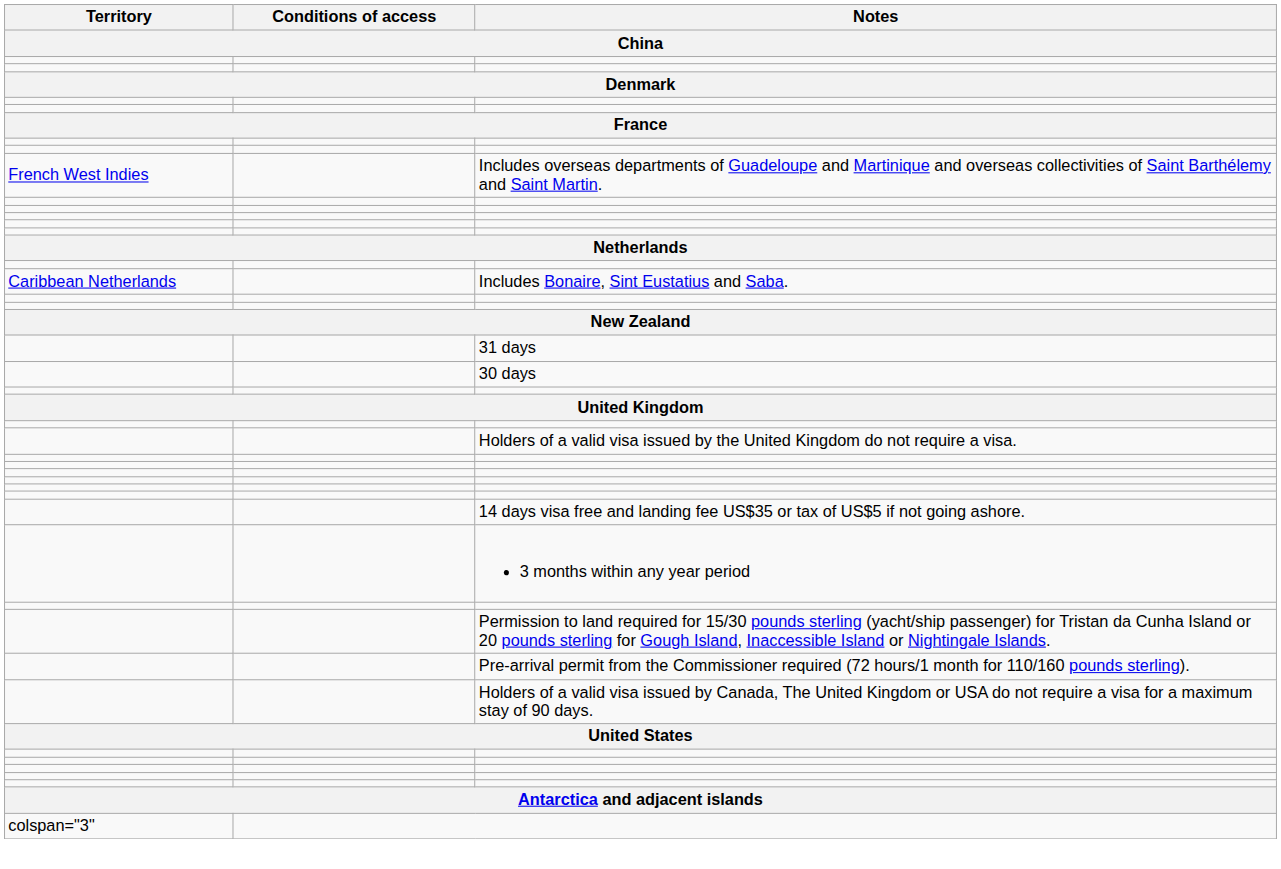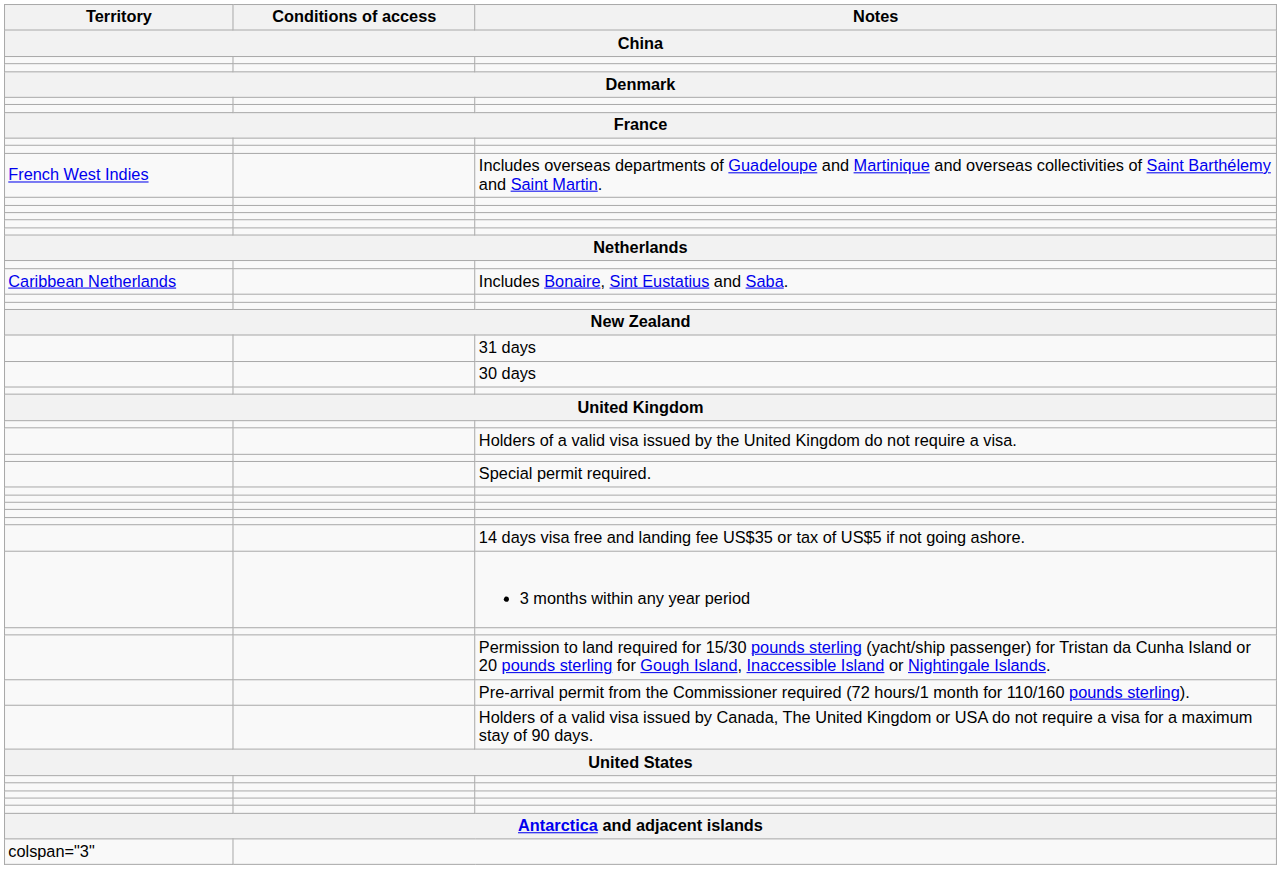+ row: Special permit required.
